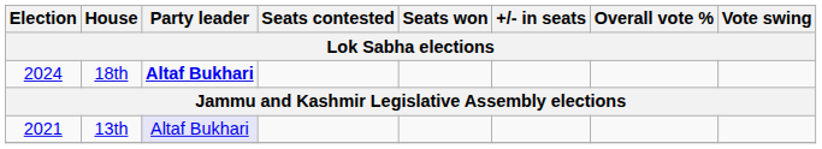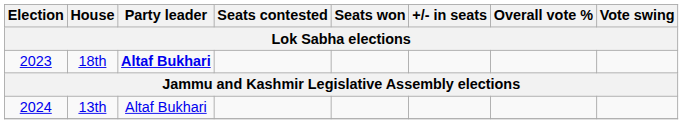18th | Election: 2024 -> 2023
13th | Election: 2021 -> 2024
13th | Party leader: lavender background -> no background
